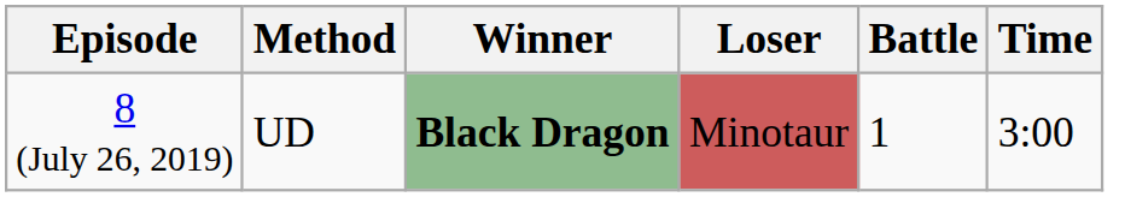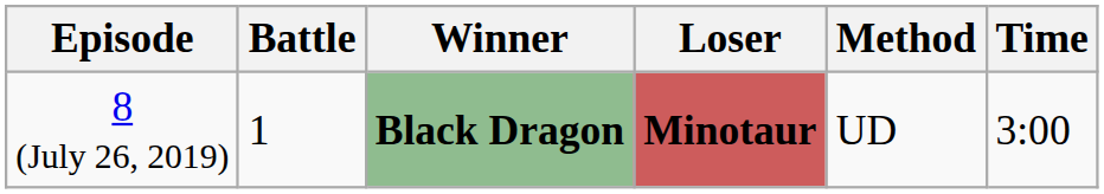columns swapped: Battle <-> Method
8 (July 26, 2019) | Loser: normal -> bold
